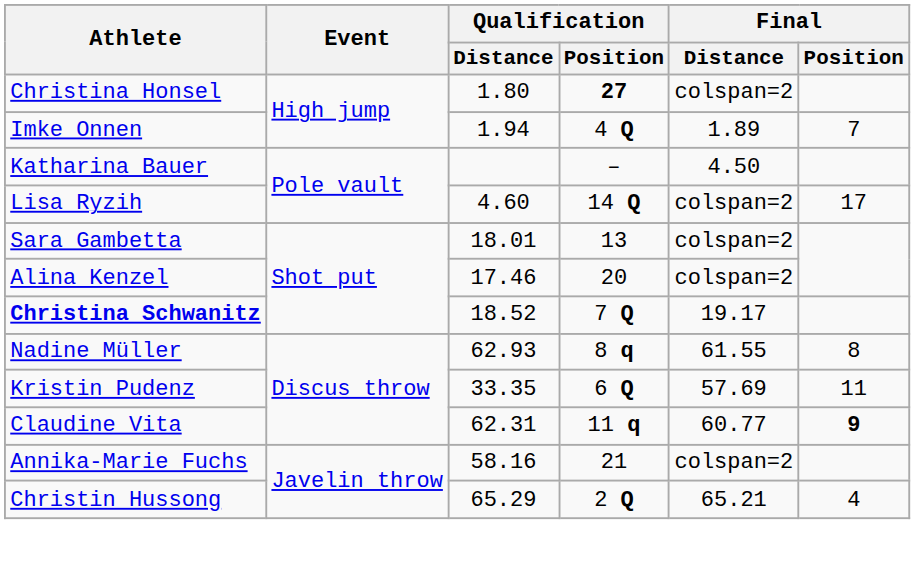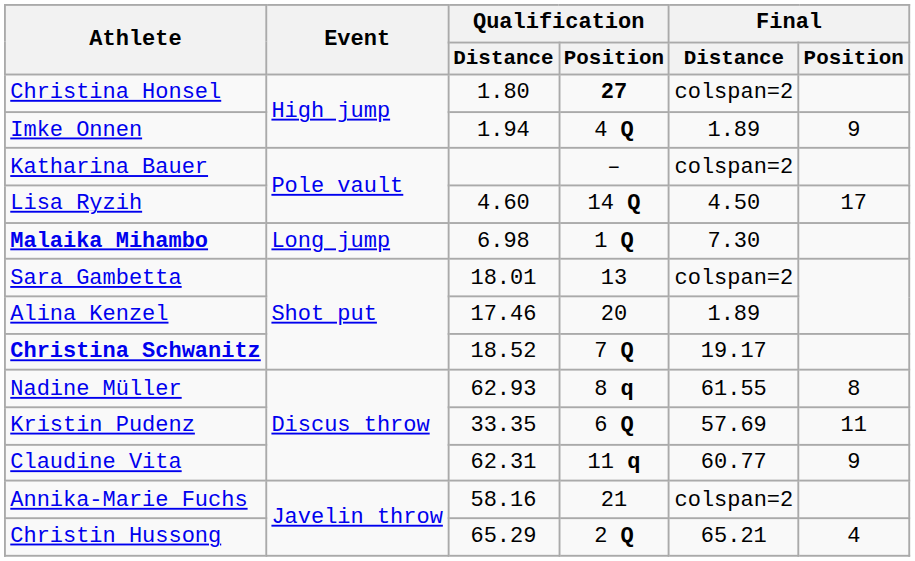Imke Onnen | Final / Position: 7 -> 9
Katharina Bauer | Final / Distance: 4.50 -> colspan=2
Lisa Ryzih | Final / Distance: colspan=2 -> 4.50
+ row: Malaika Mihambo | Long jump | 6.98 | 1 Q | 7.30
Alina Kenzel | Final / Distance: colspan=2 -> 1.89
Claudine Vita | Final / Position: bold -> normal
